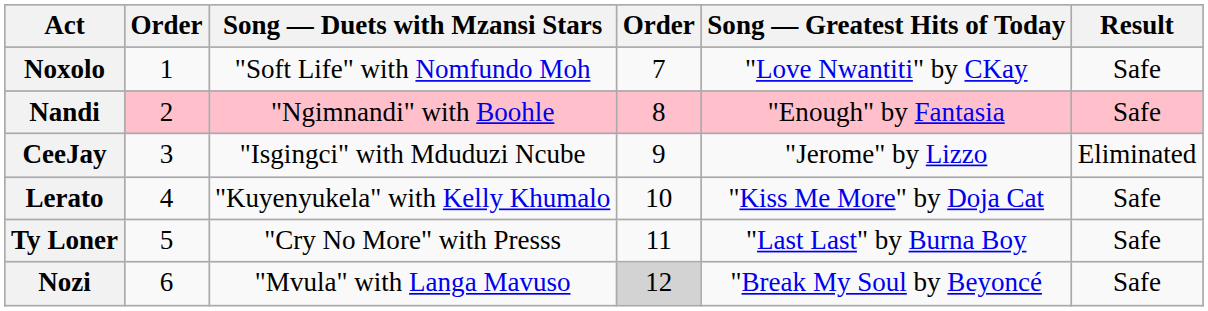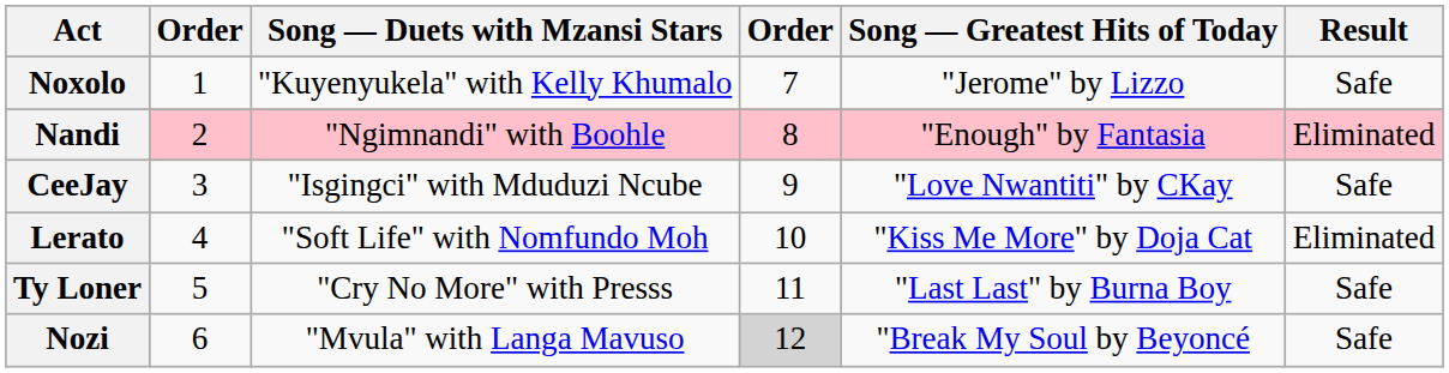Noxolo | Song — Duets with Mzansi Stars: "Soft Life" with Nomfundo Moh -> "Kuyenyukela" with Kelly Khumalo
Noxolo | Song — Greatest Hits of Today: "Love Nwantiti" by CKay -> "Jerome" by Lizzo
Nandi | Result: Safe -> Eliminated
CeeJay | Song — Greatest Hits of Today: "Jerome" by Lizzo -> "Love Nwantiti" by CKay
CeeJay | Result: Eliminated -> Safe
Lerato | Song — Duets with Mzansi Stars: "Kuyenyukela" with Kelly Khumalo -> "Soft Life" with Nomfundo Moh
Lerato | Result: Safe -> Eliminated
